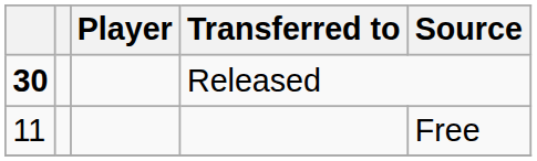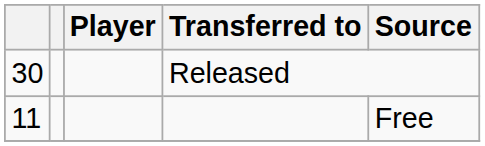Released | column 1: bold -> normal
